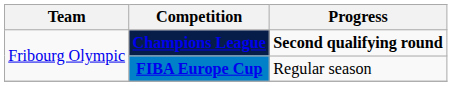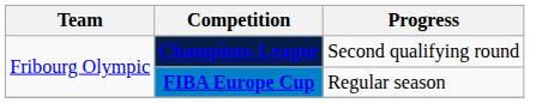Champions League | Progress: bold -> normal
